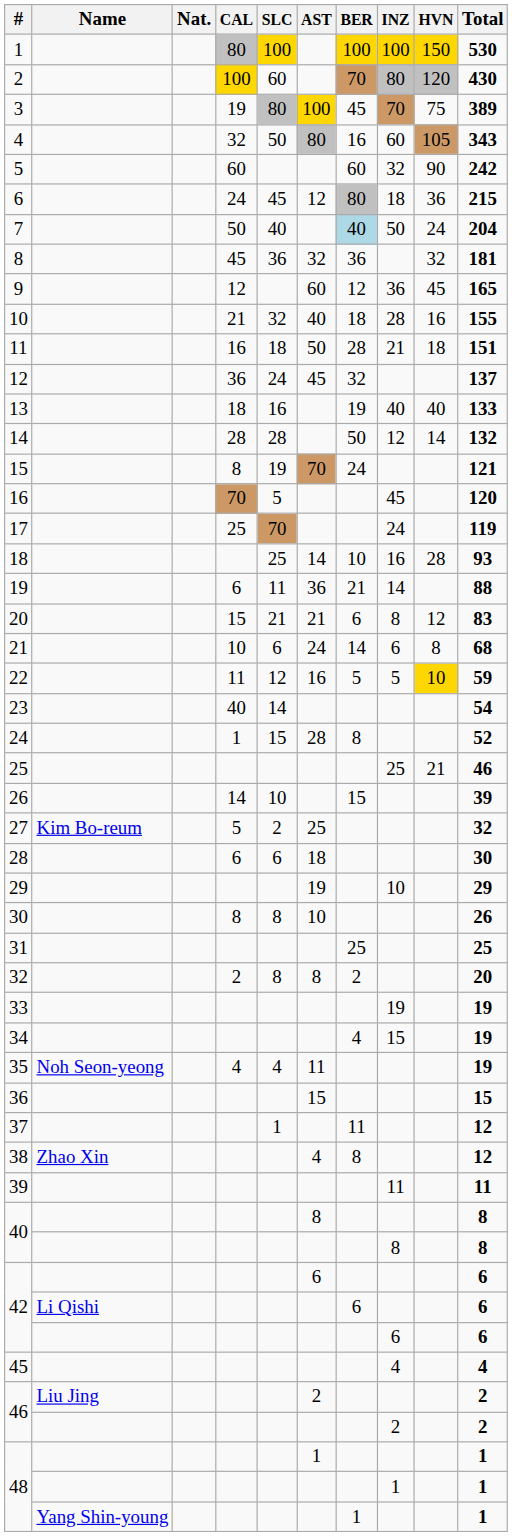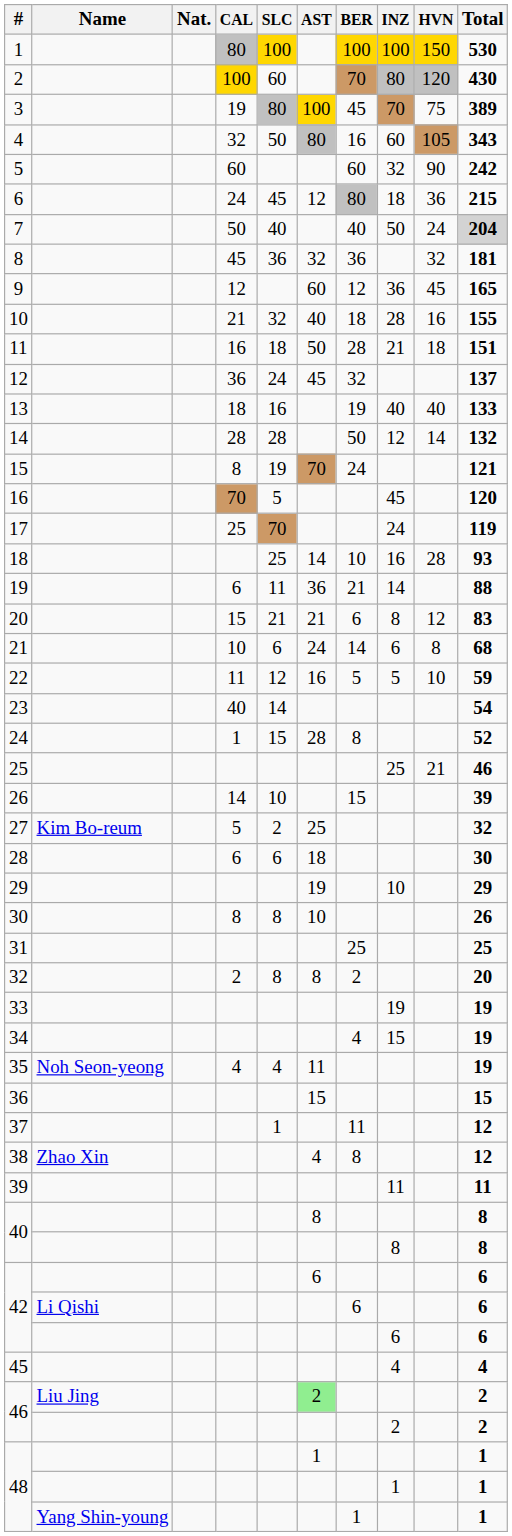7 | BER: lightblue background -> no background
7 | Total: no background -> lightgrey background
22 | HVN: gold background -> no background
46 / Liu Jing | AST: no background -> lightgreen background
